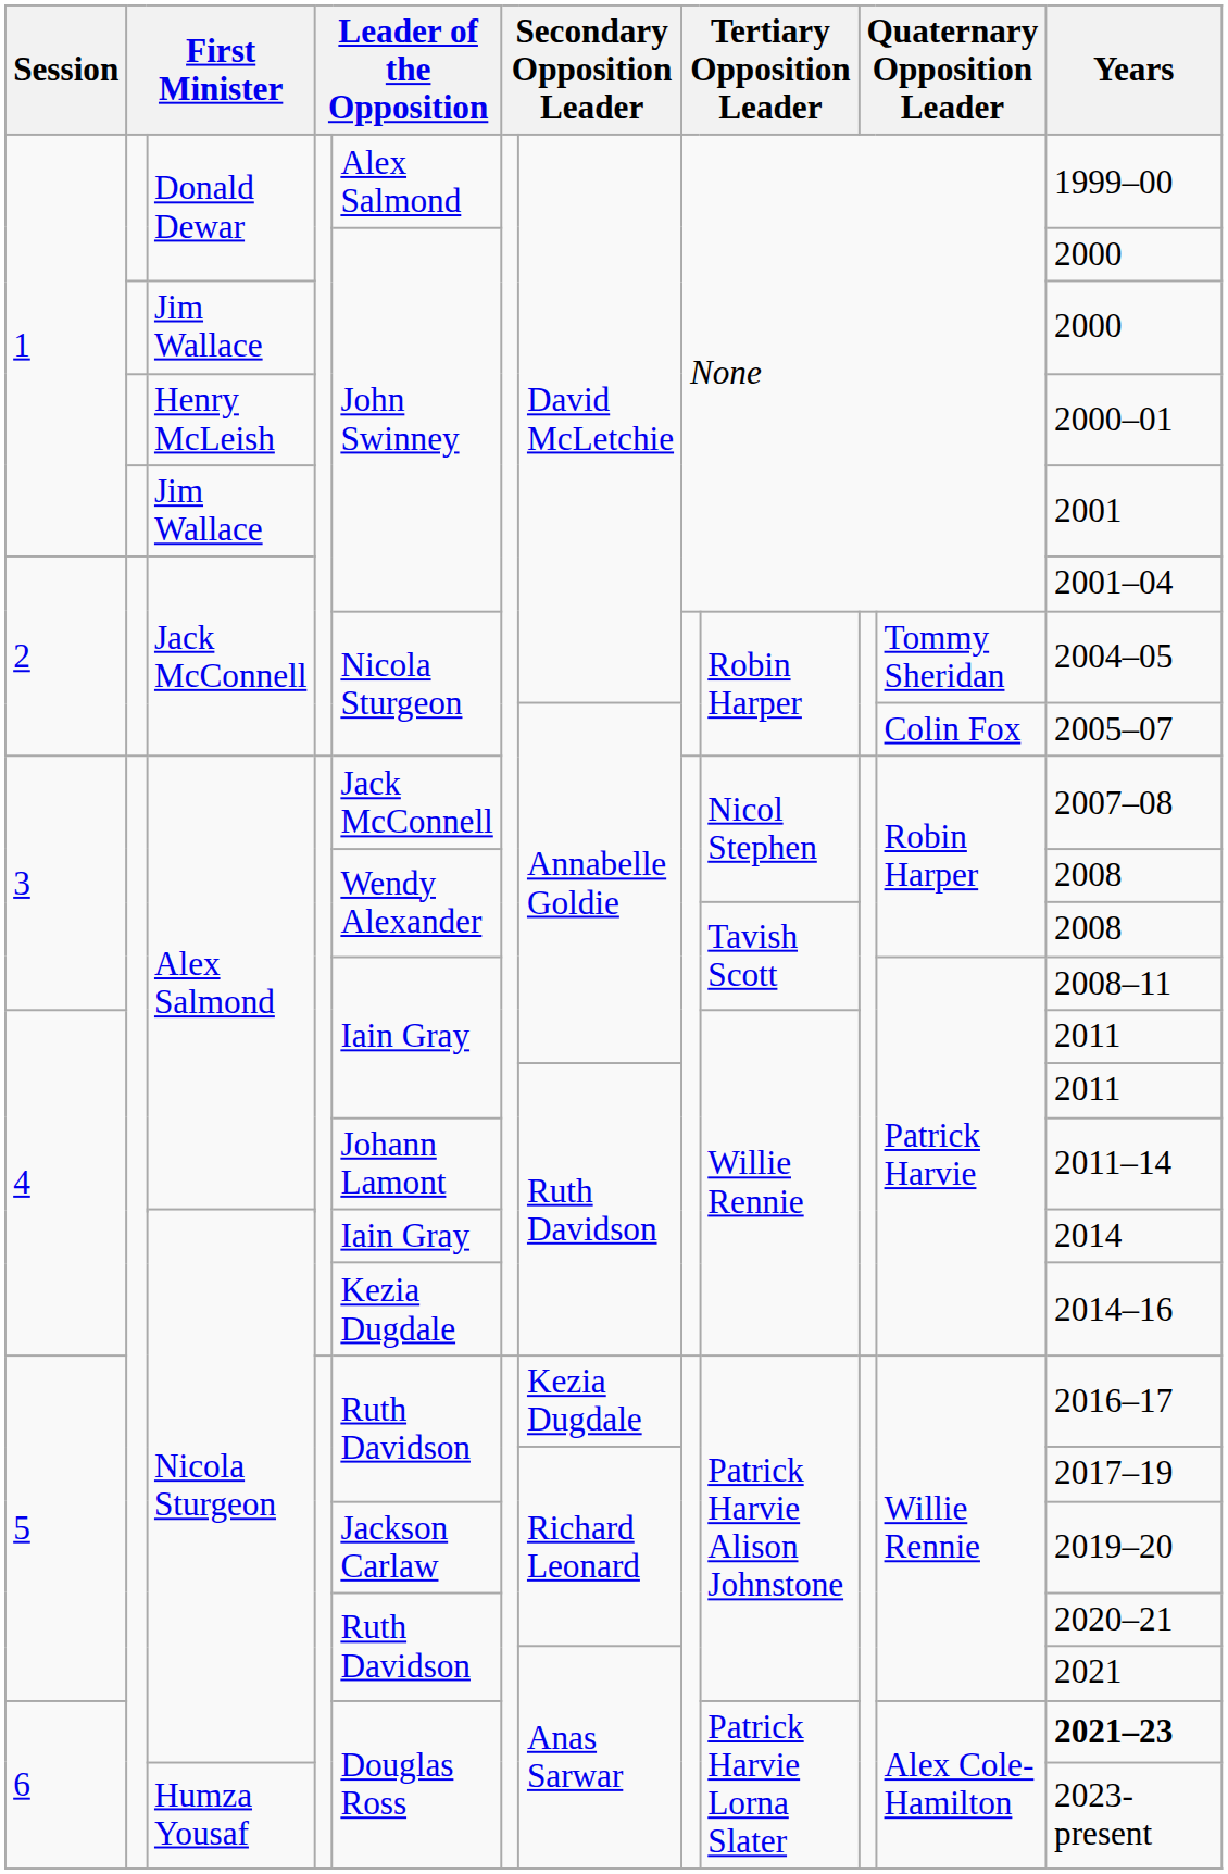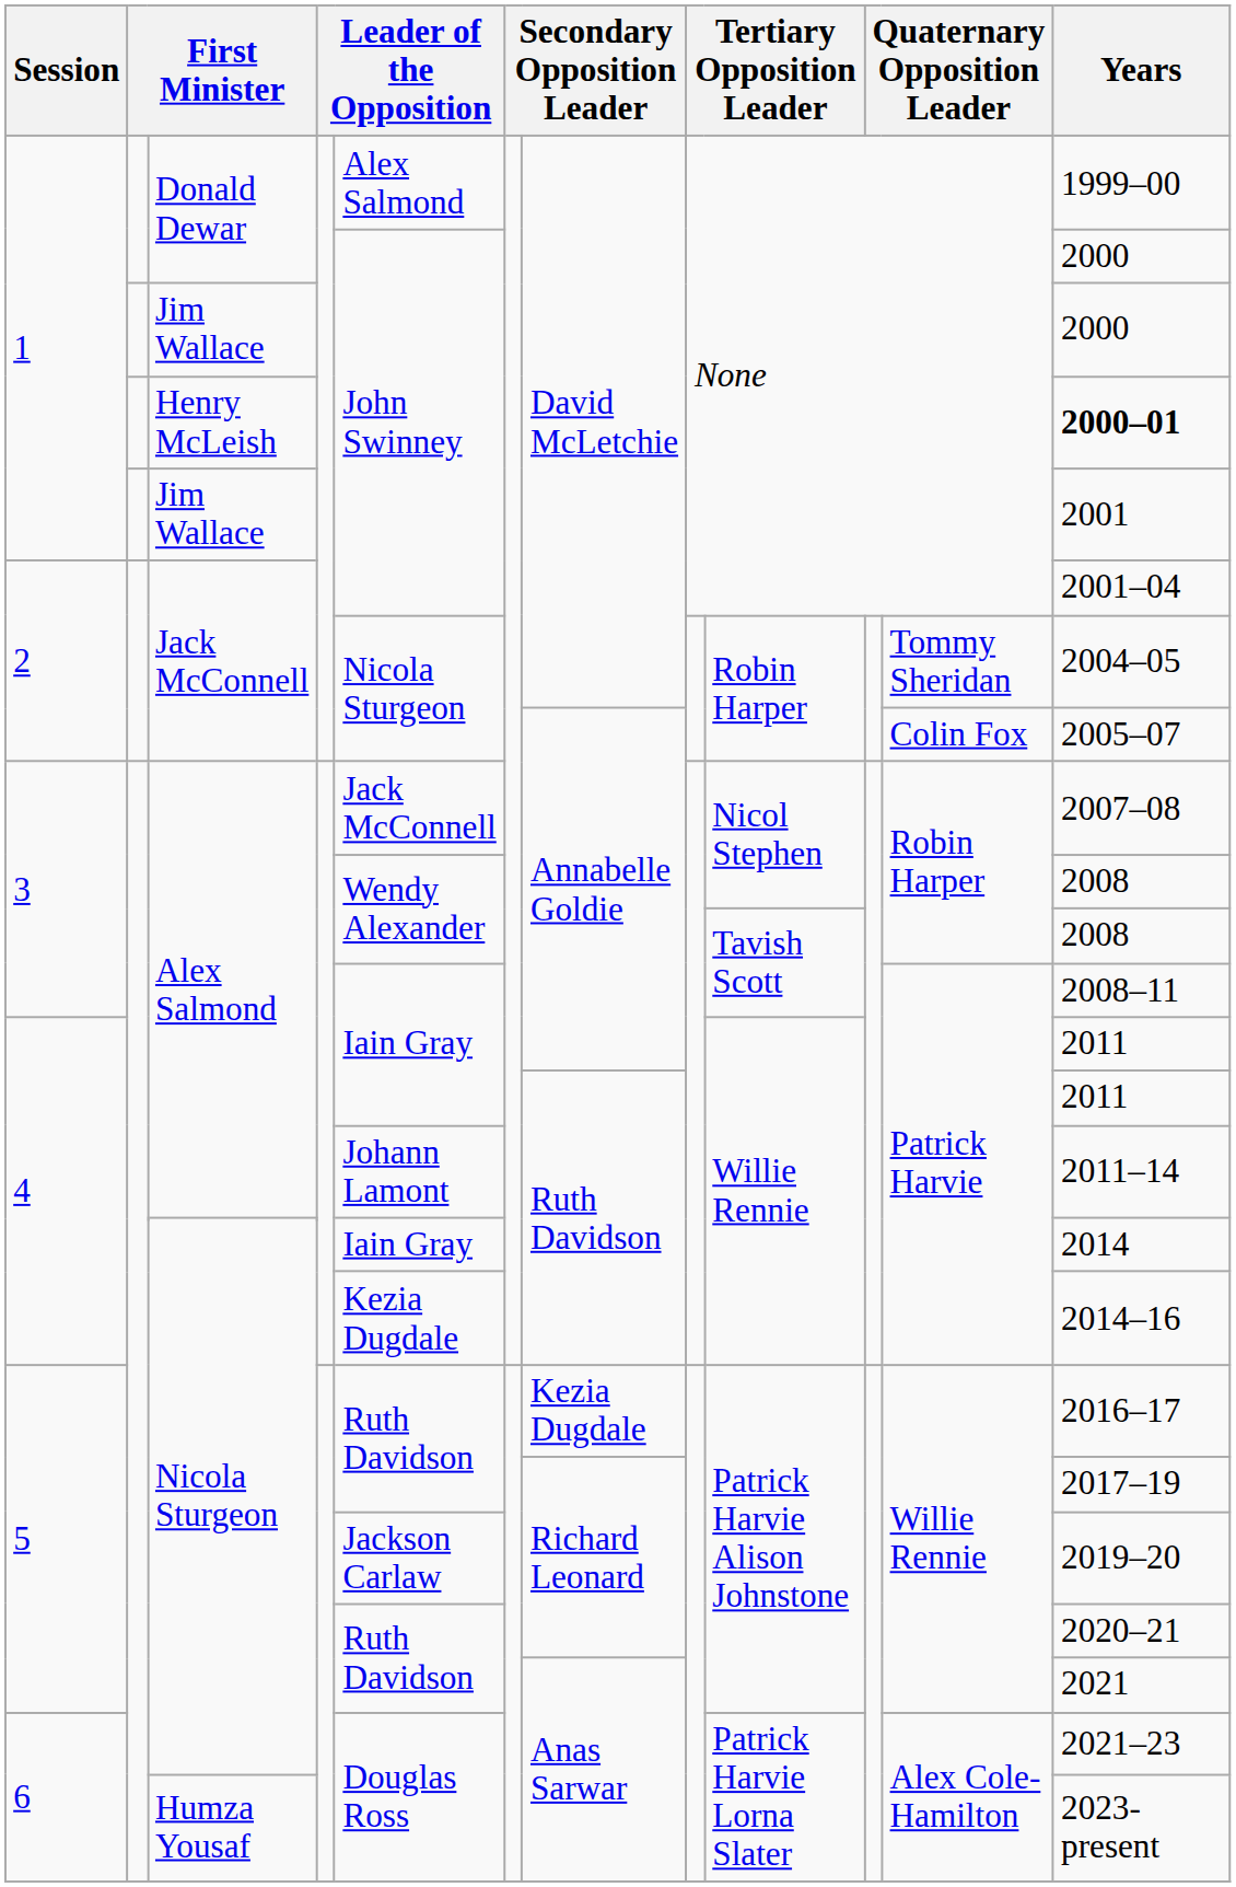Henry McLeish | Years: normal -> bold
6 / Nicola Sturgeon | Years: bold -> normal
